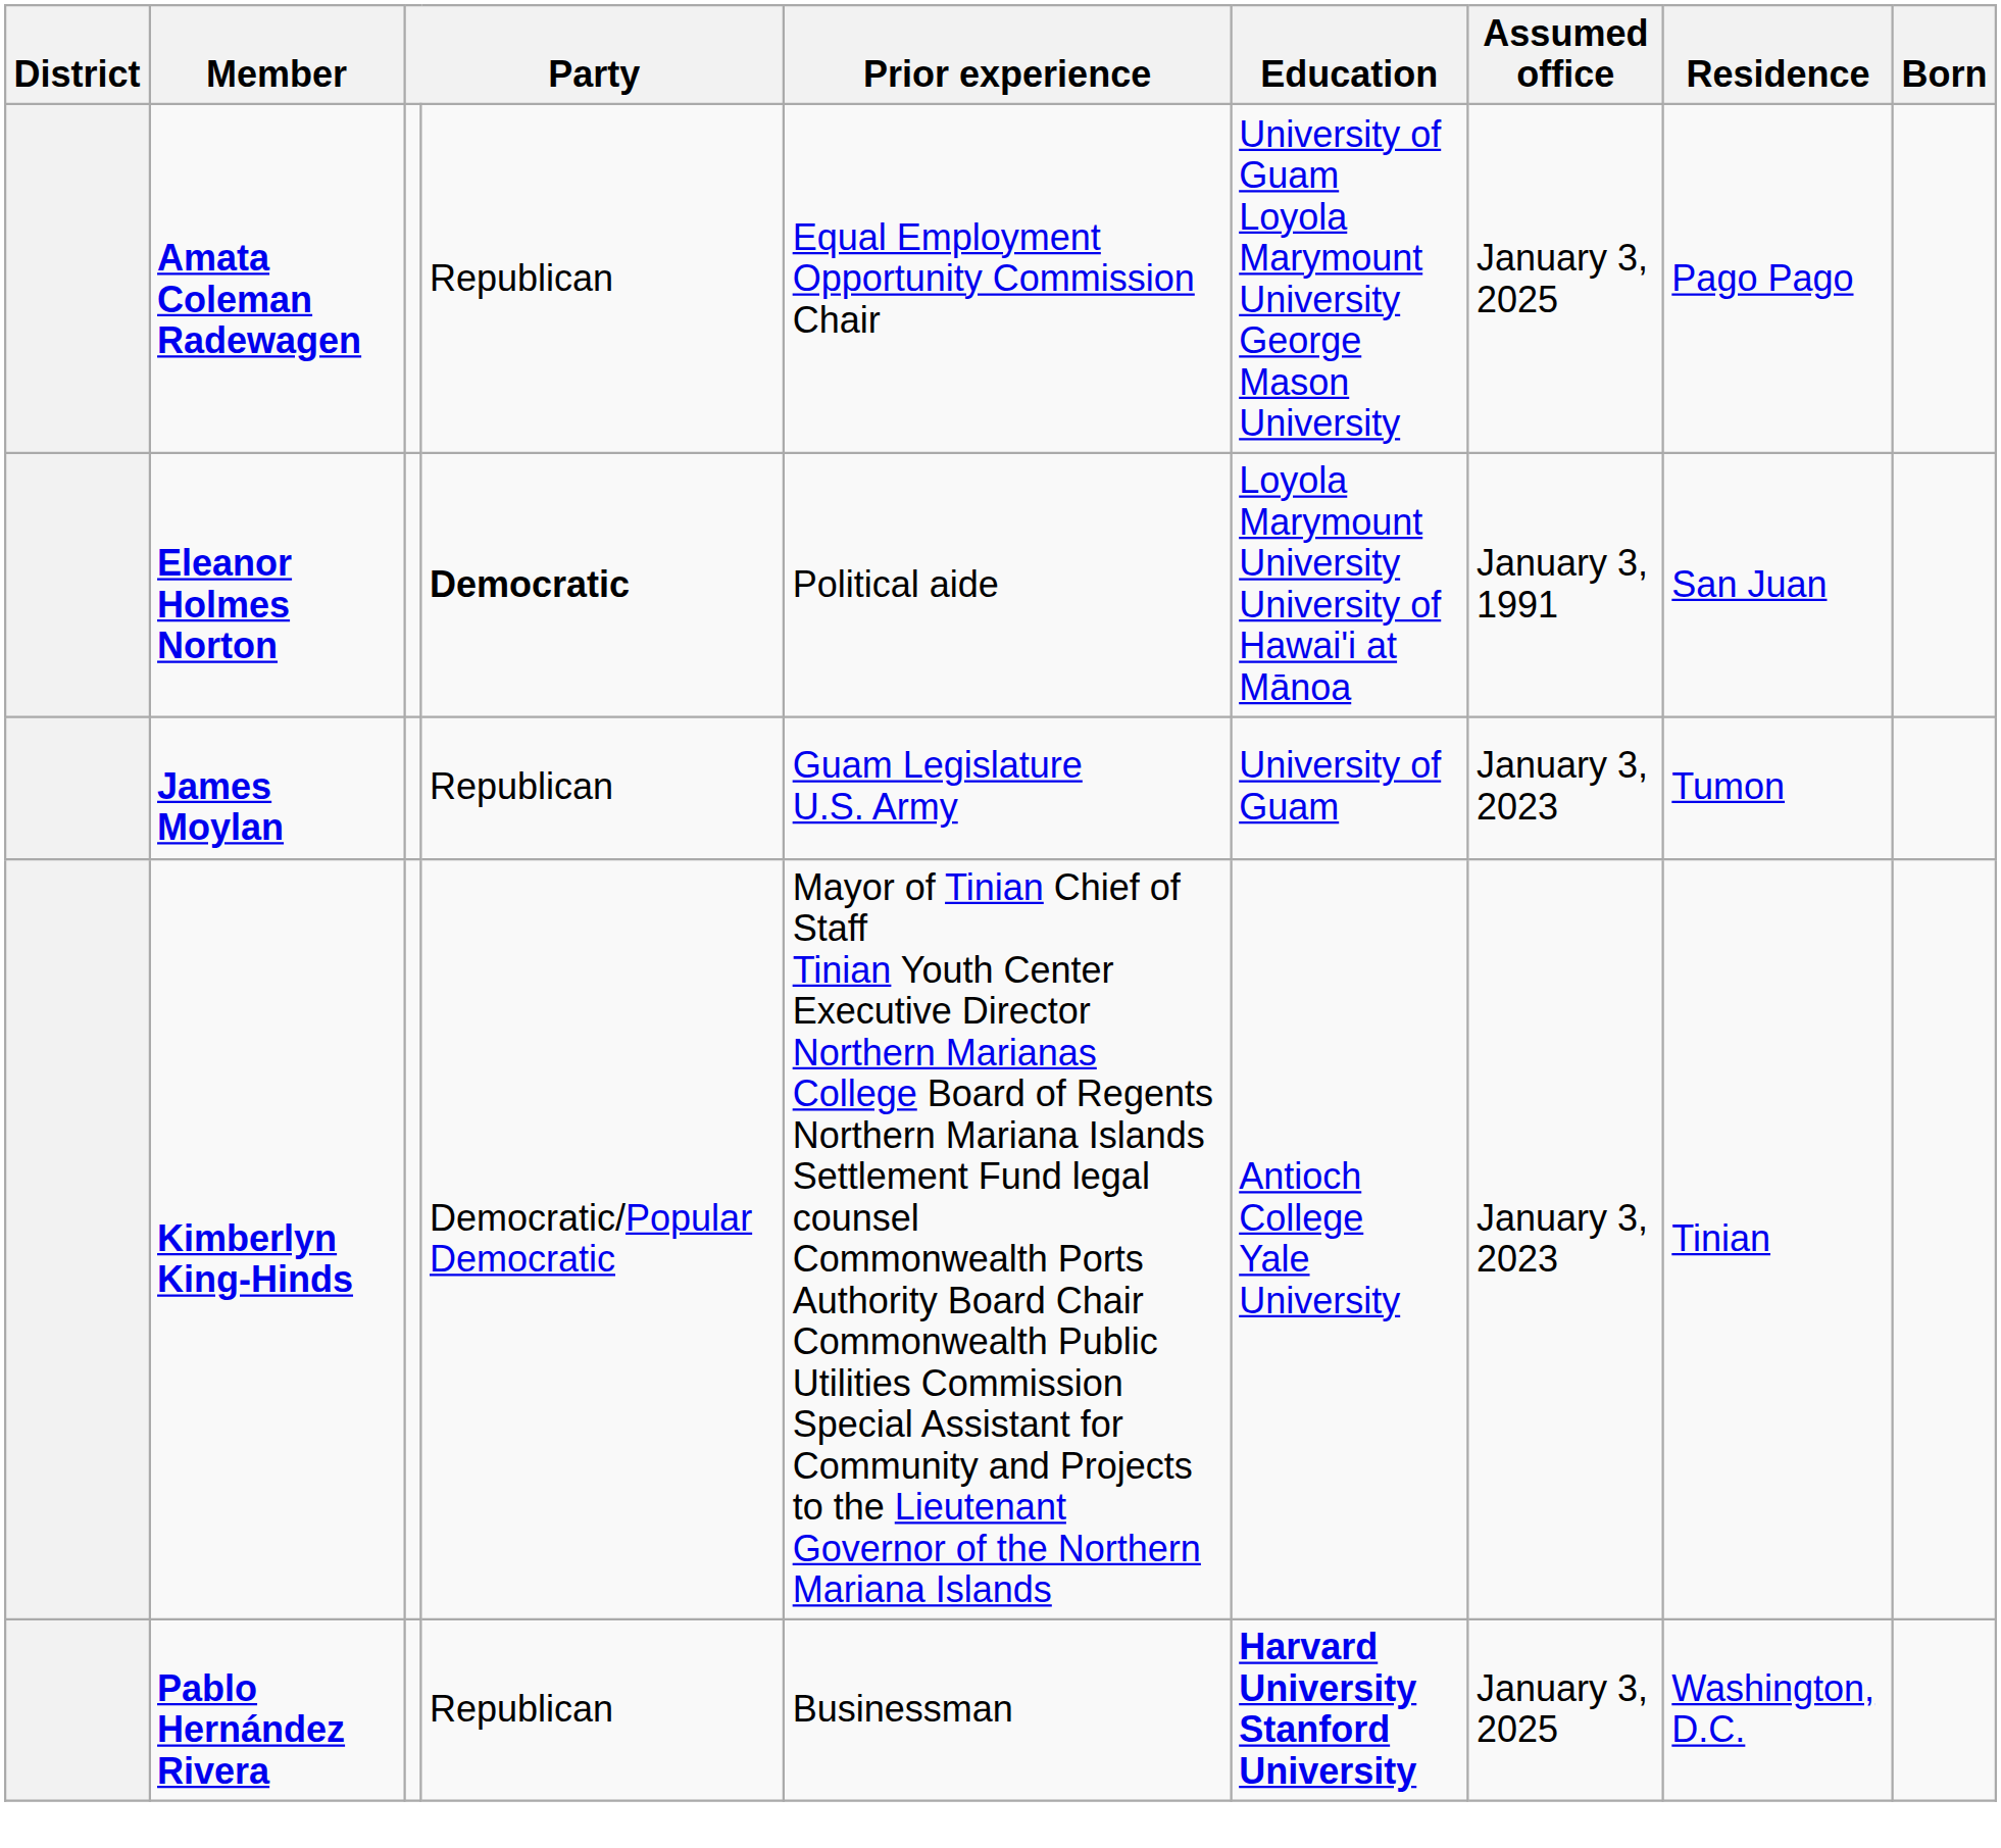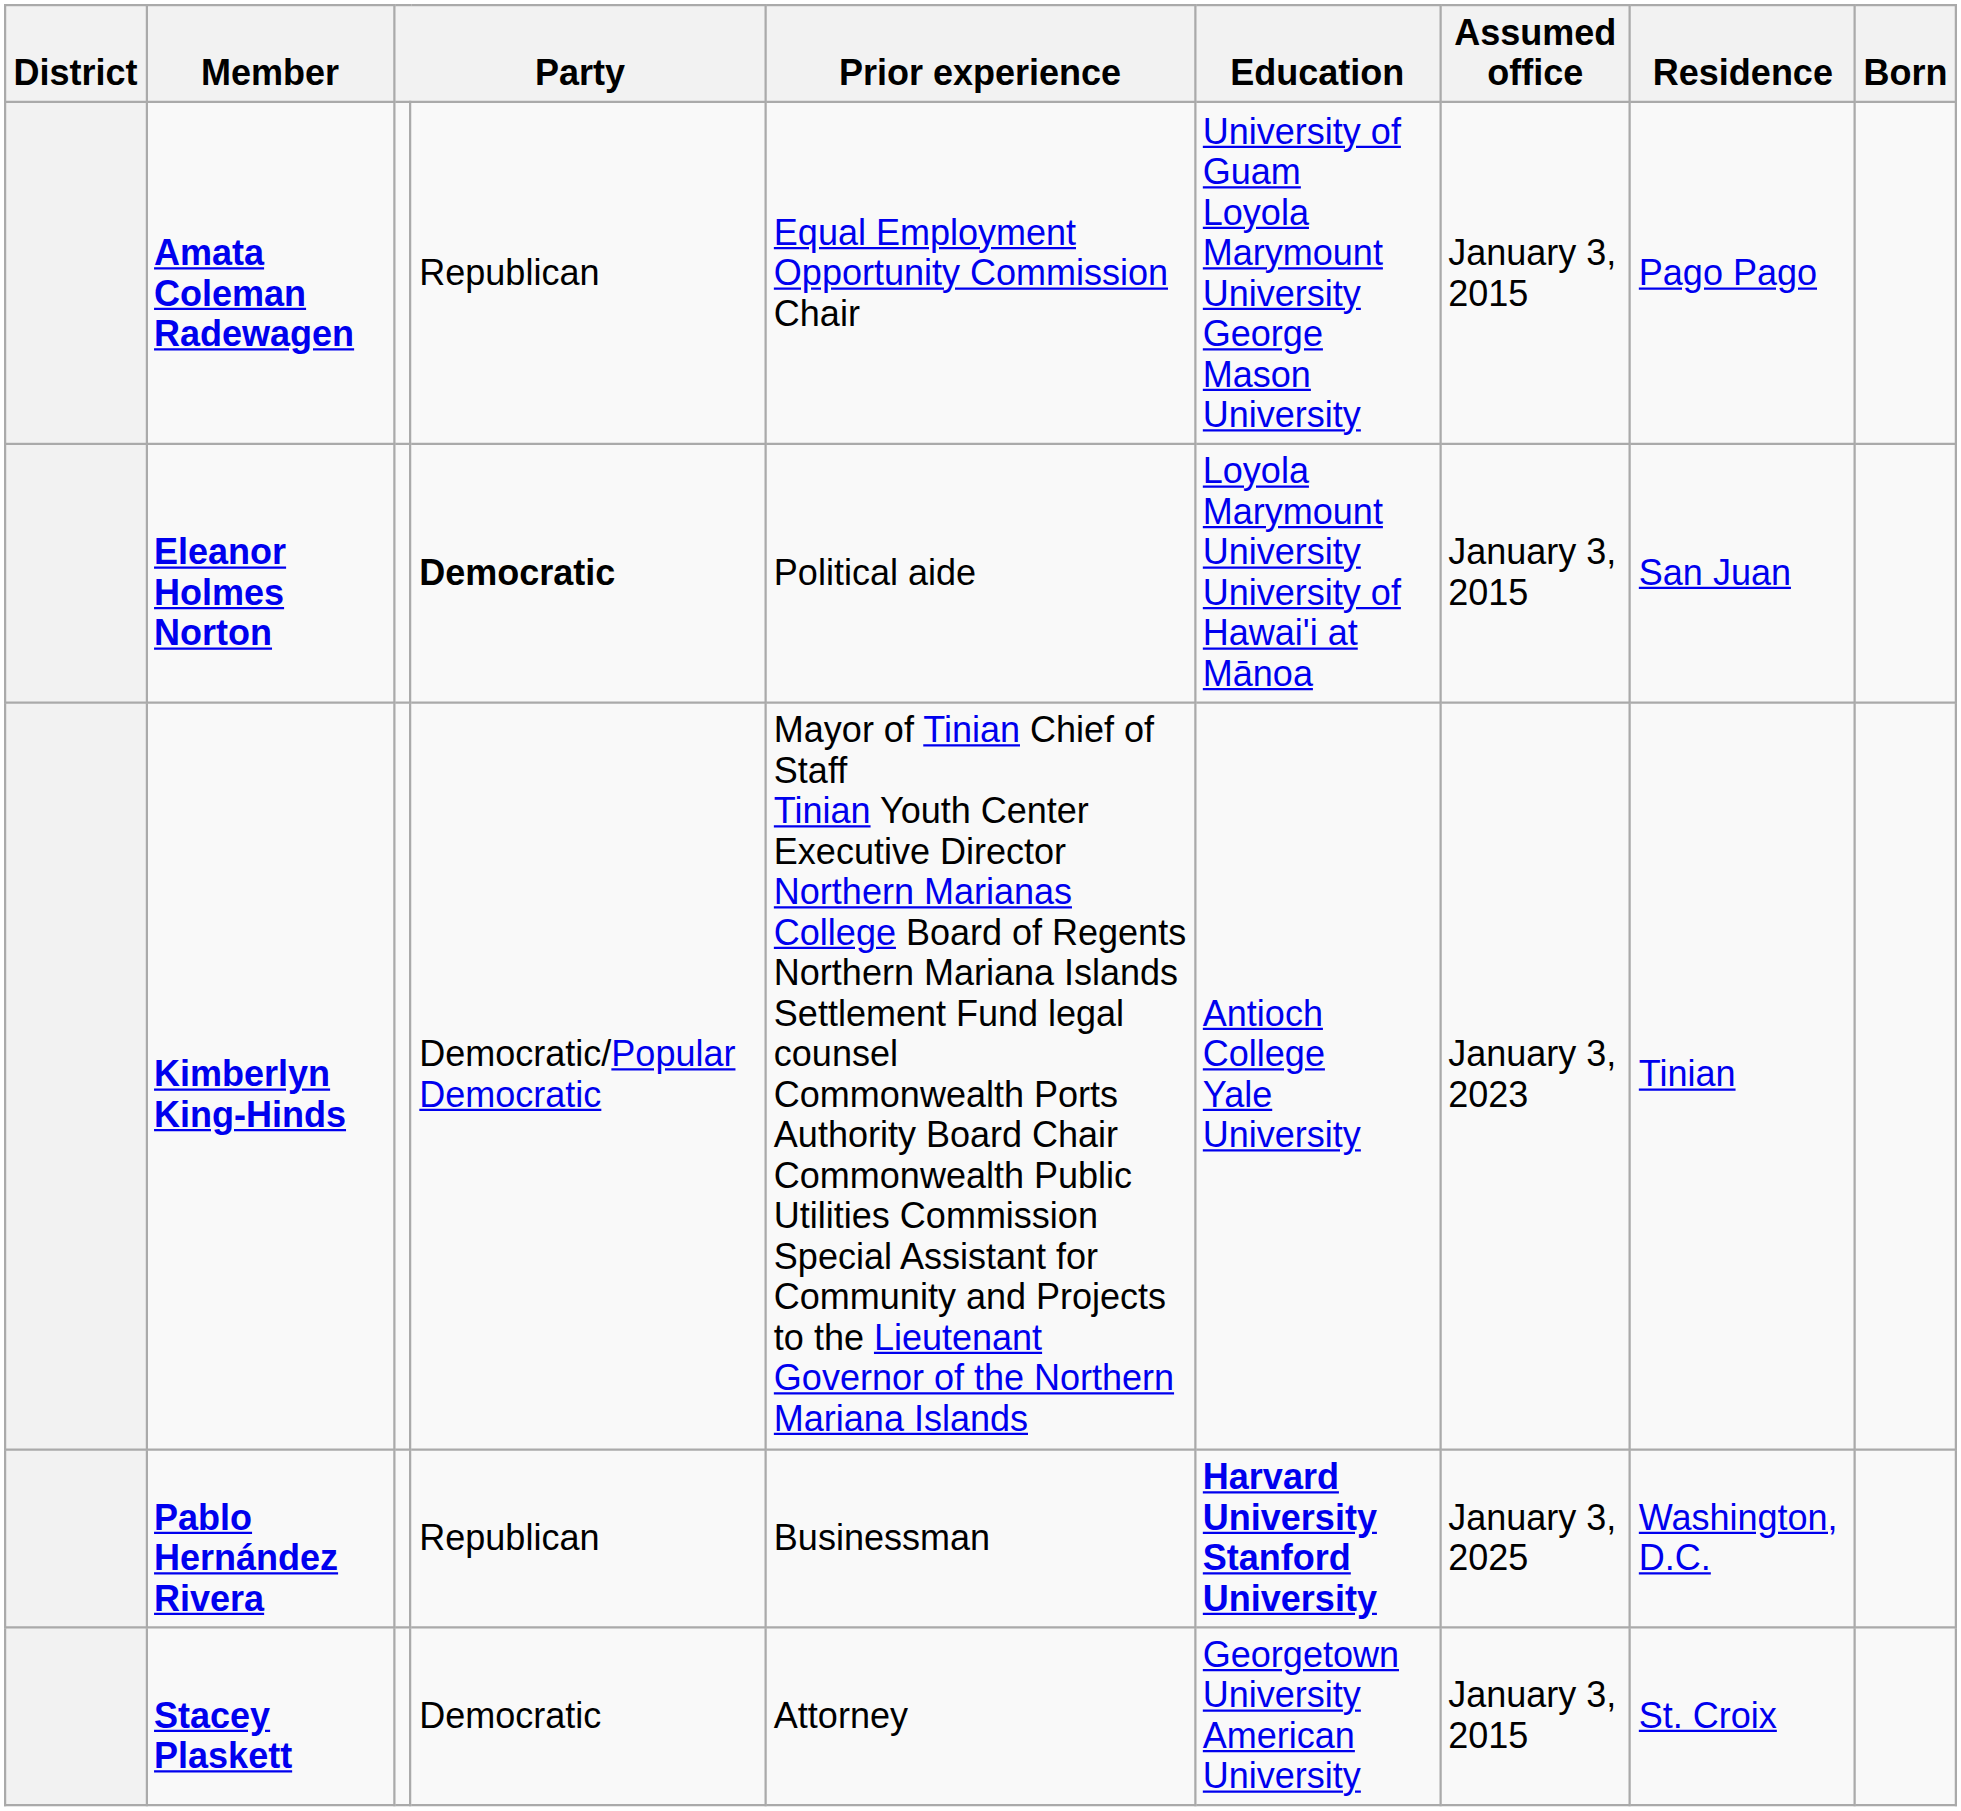Amata Coleman Radewagen | Assumed office: January 3, 2025 -> January 3, 2015
Eleanor Holmes Norton | Assumed office: January 3, 1991 -> January 3, 2015
- row: James Moylan | Republican | Guam Legislature U.S. Army | University of Guam | January 3, 2023 | Tumon
+ row: Stacey Plaskett | Democratic | Attorney | Georgetown University American University | January 3, 2015 | St. Croix
